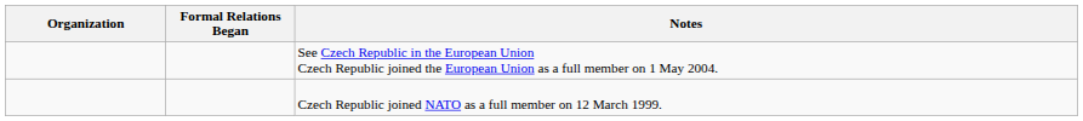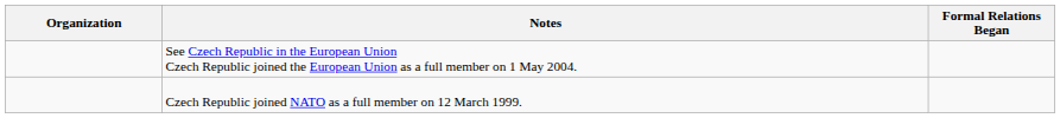columns swapped: Formal Relations Began <-> Notes
